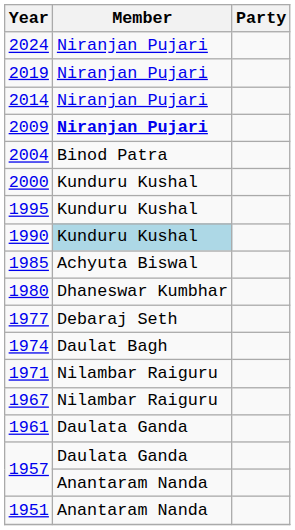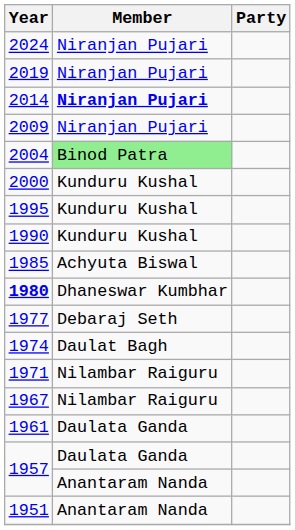2014 | Member: normal -> bold
2009 | Member: bold -> normal
2004 | Member: no background -> lightgreen background
1990 | Member: lightblue background -> no background
1980 | Year: normal -> bold
